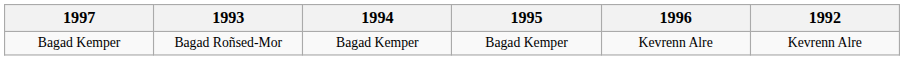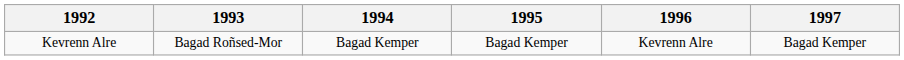columns swapped: 1992 <-> 1997
